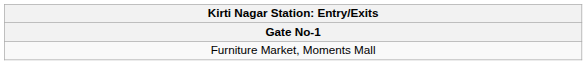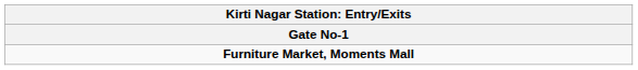Furniture Market, Moments Mall | Gate No-1: normal -> bold
